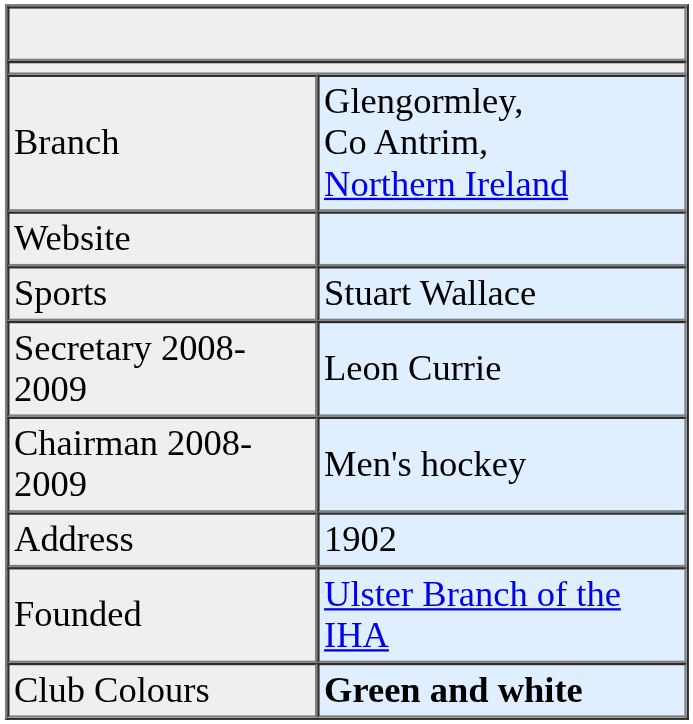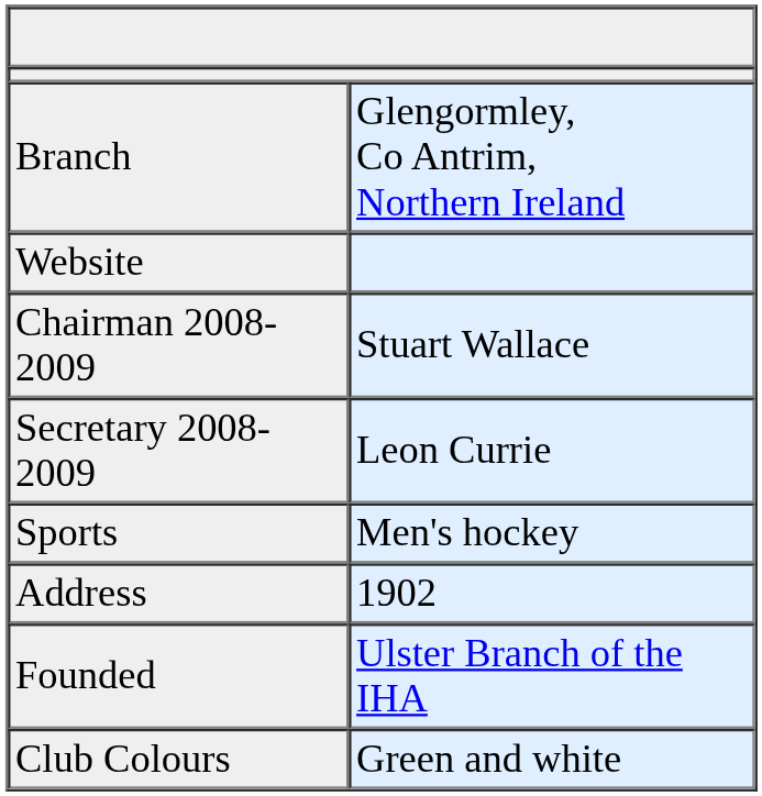row 5 | column 1: Sports -> Chairman 2008-2009
row 7 | column 1: Chairman 2008-2009 -> Sports
row 10 | column 2: bold -> normal
